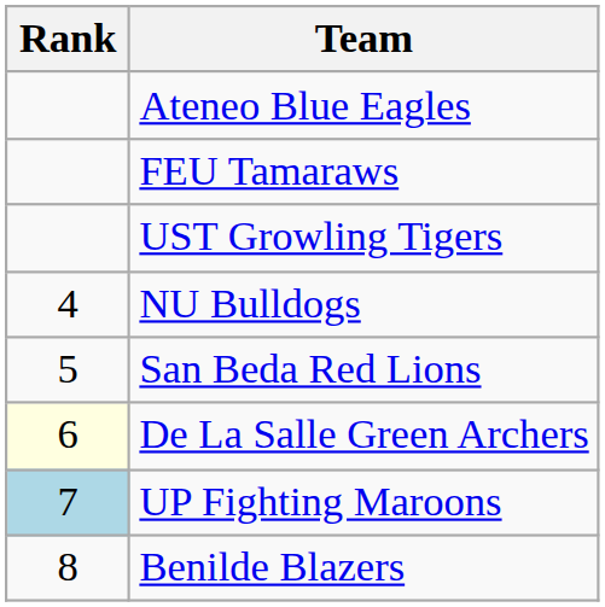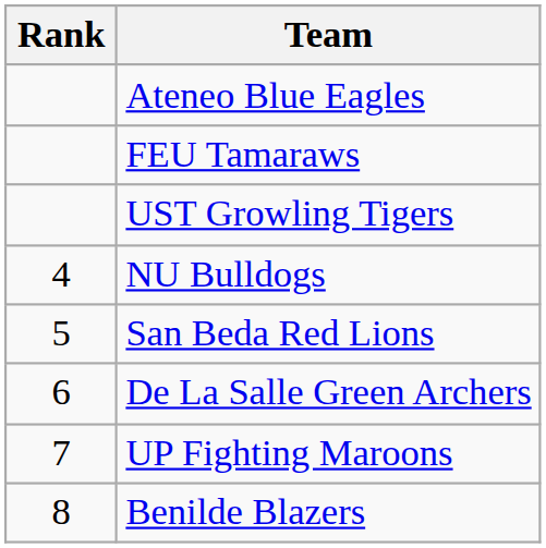De La Salle Green Archers | Rank: lightyellow background -> no background
UP Fighting Maroons | Rank: lightblue background -> no background
